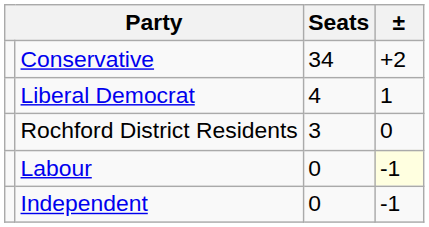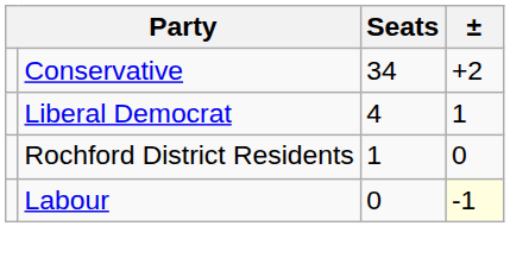Rochford District Residents | Seats: 3 -> 1
- row: Independent | 0 | -1
